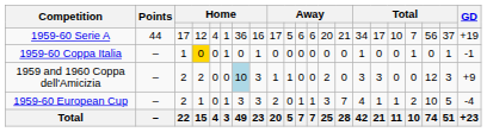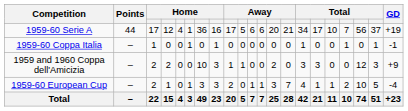1959-60 Coppa Italia | column 4: gold background -> no background
1959 and 1960 Coppa dell'Amicizia | column 7: lightblue background -> no background
